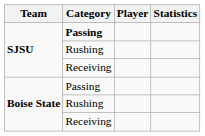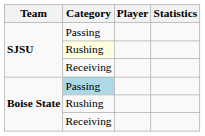SJSU / Passing | Category: bold -> normal
SJSU / Rushing | Category: no background -> lightyellow background
Boise State / Passing | Category: no background -> lightblue background
